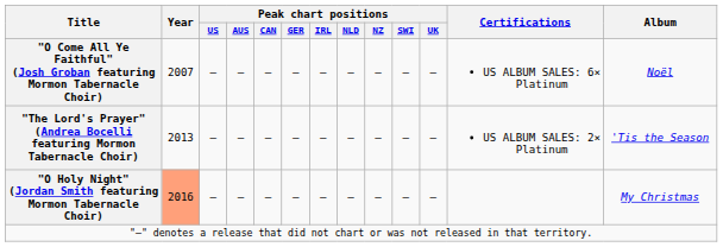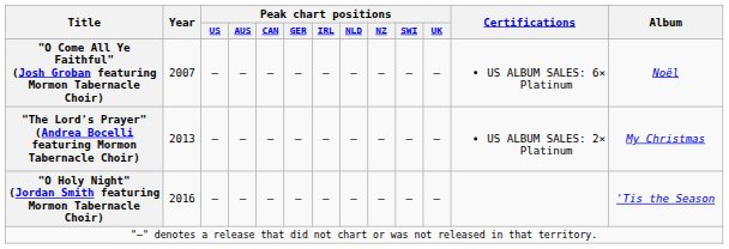row 4 | Album: 'Tis the Season -> My Christmas
row 5 | Year: lightsalmon background -> no background
row 5 | Album: My Christmas -> 'Tis the Season
